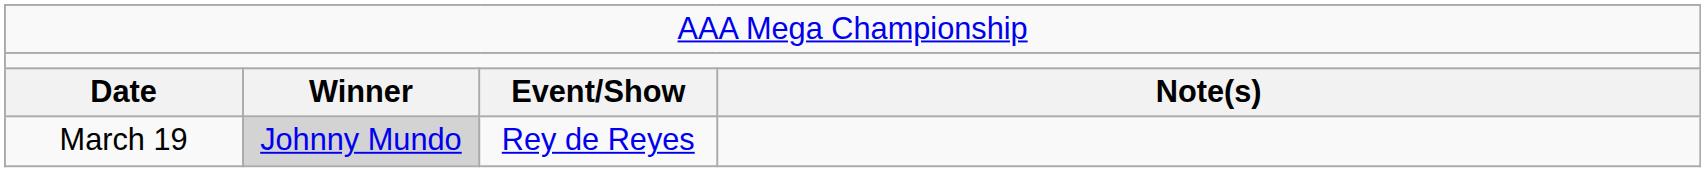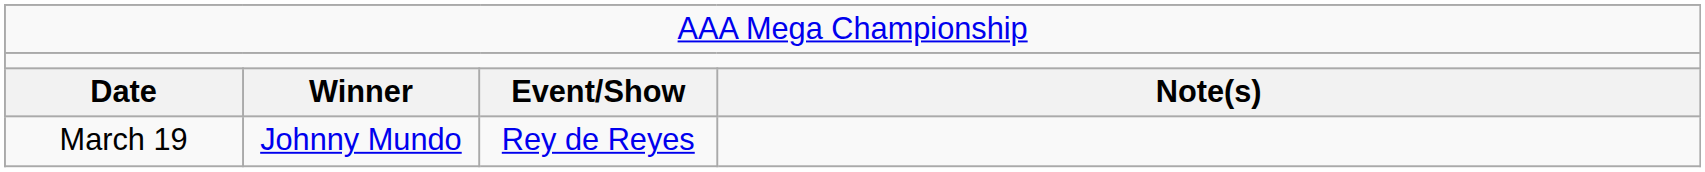March 19 | column 2: lightgrey background -> no background
